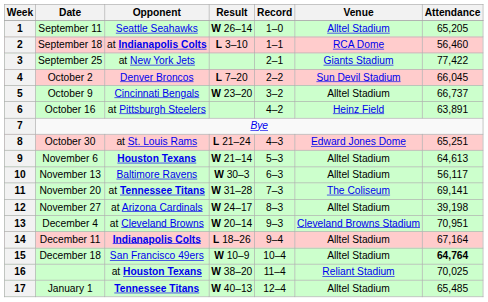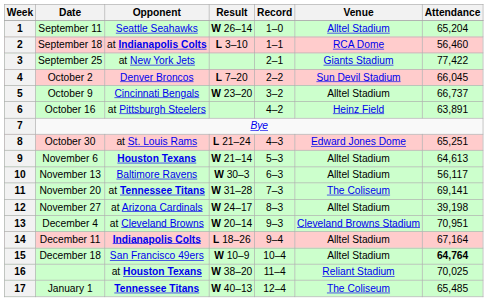1 | Attendance: 65,205 -> 65,204
17 | Venue: Alltel Stadium -> The Coliseum
